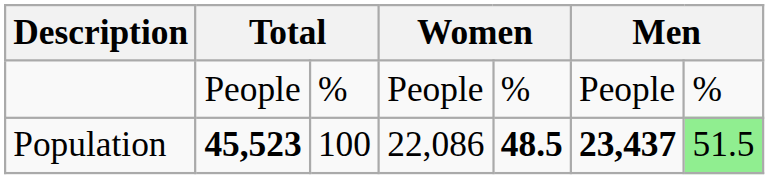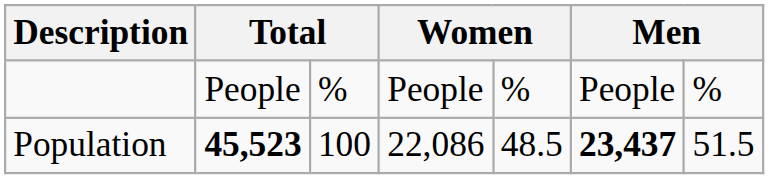Population | column 5: bold -> normal
Population | column 7: lightgreen background -> no background
